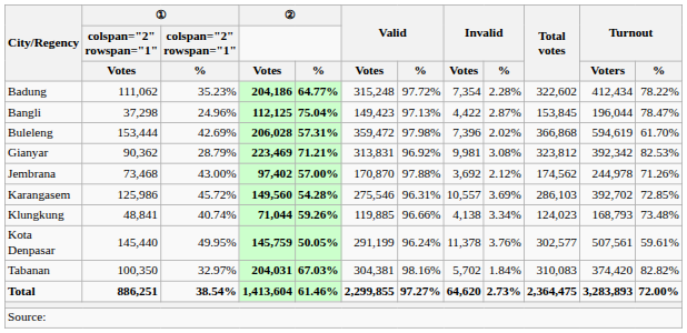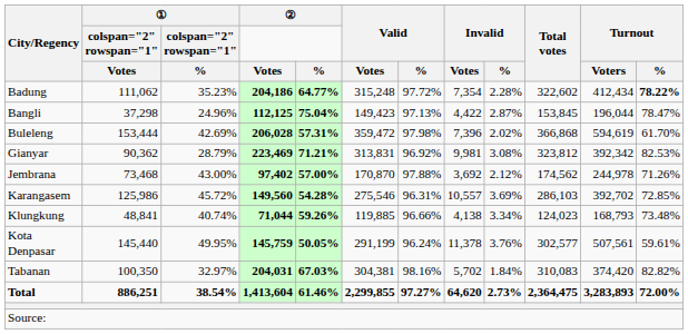Badung | Turnout / %: normal -> bold
